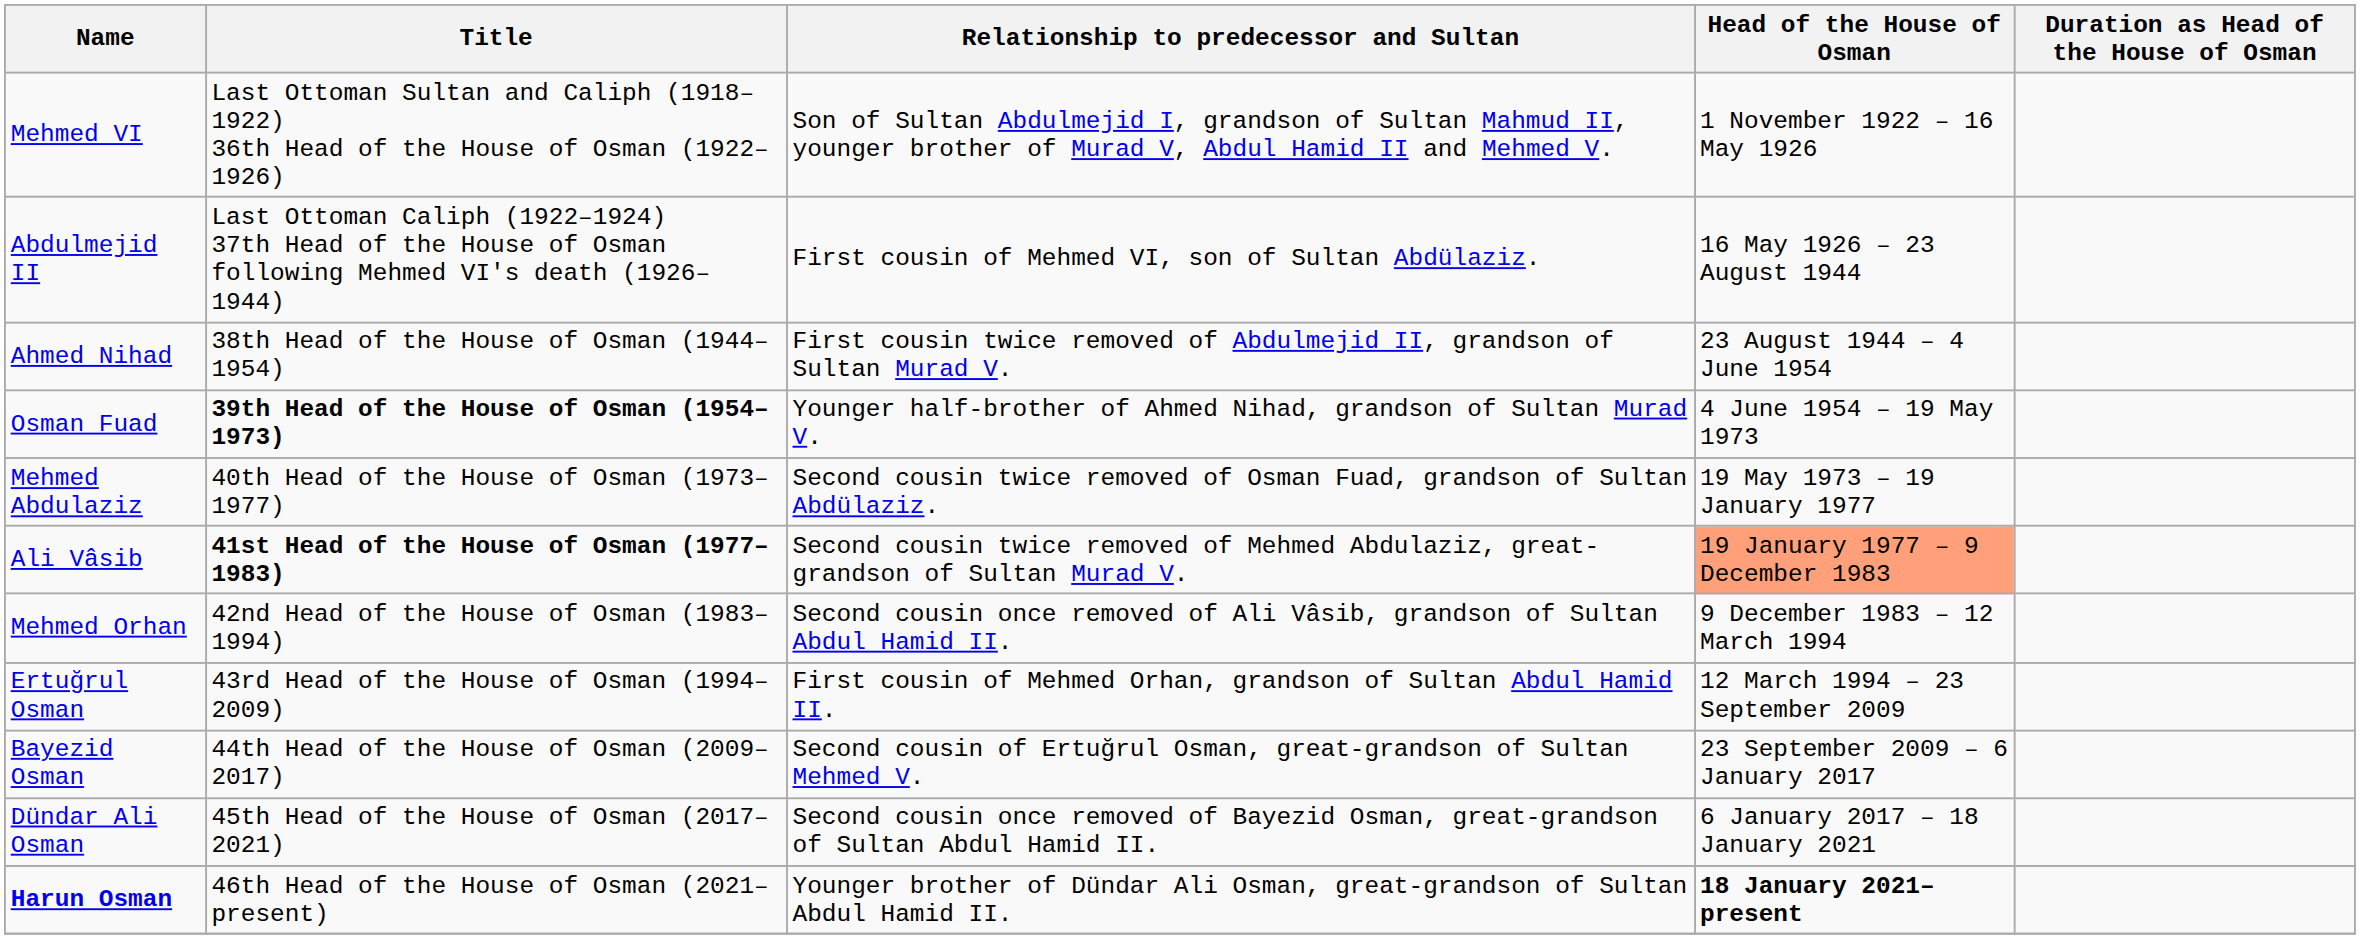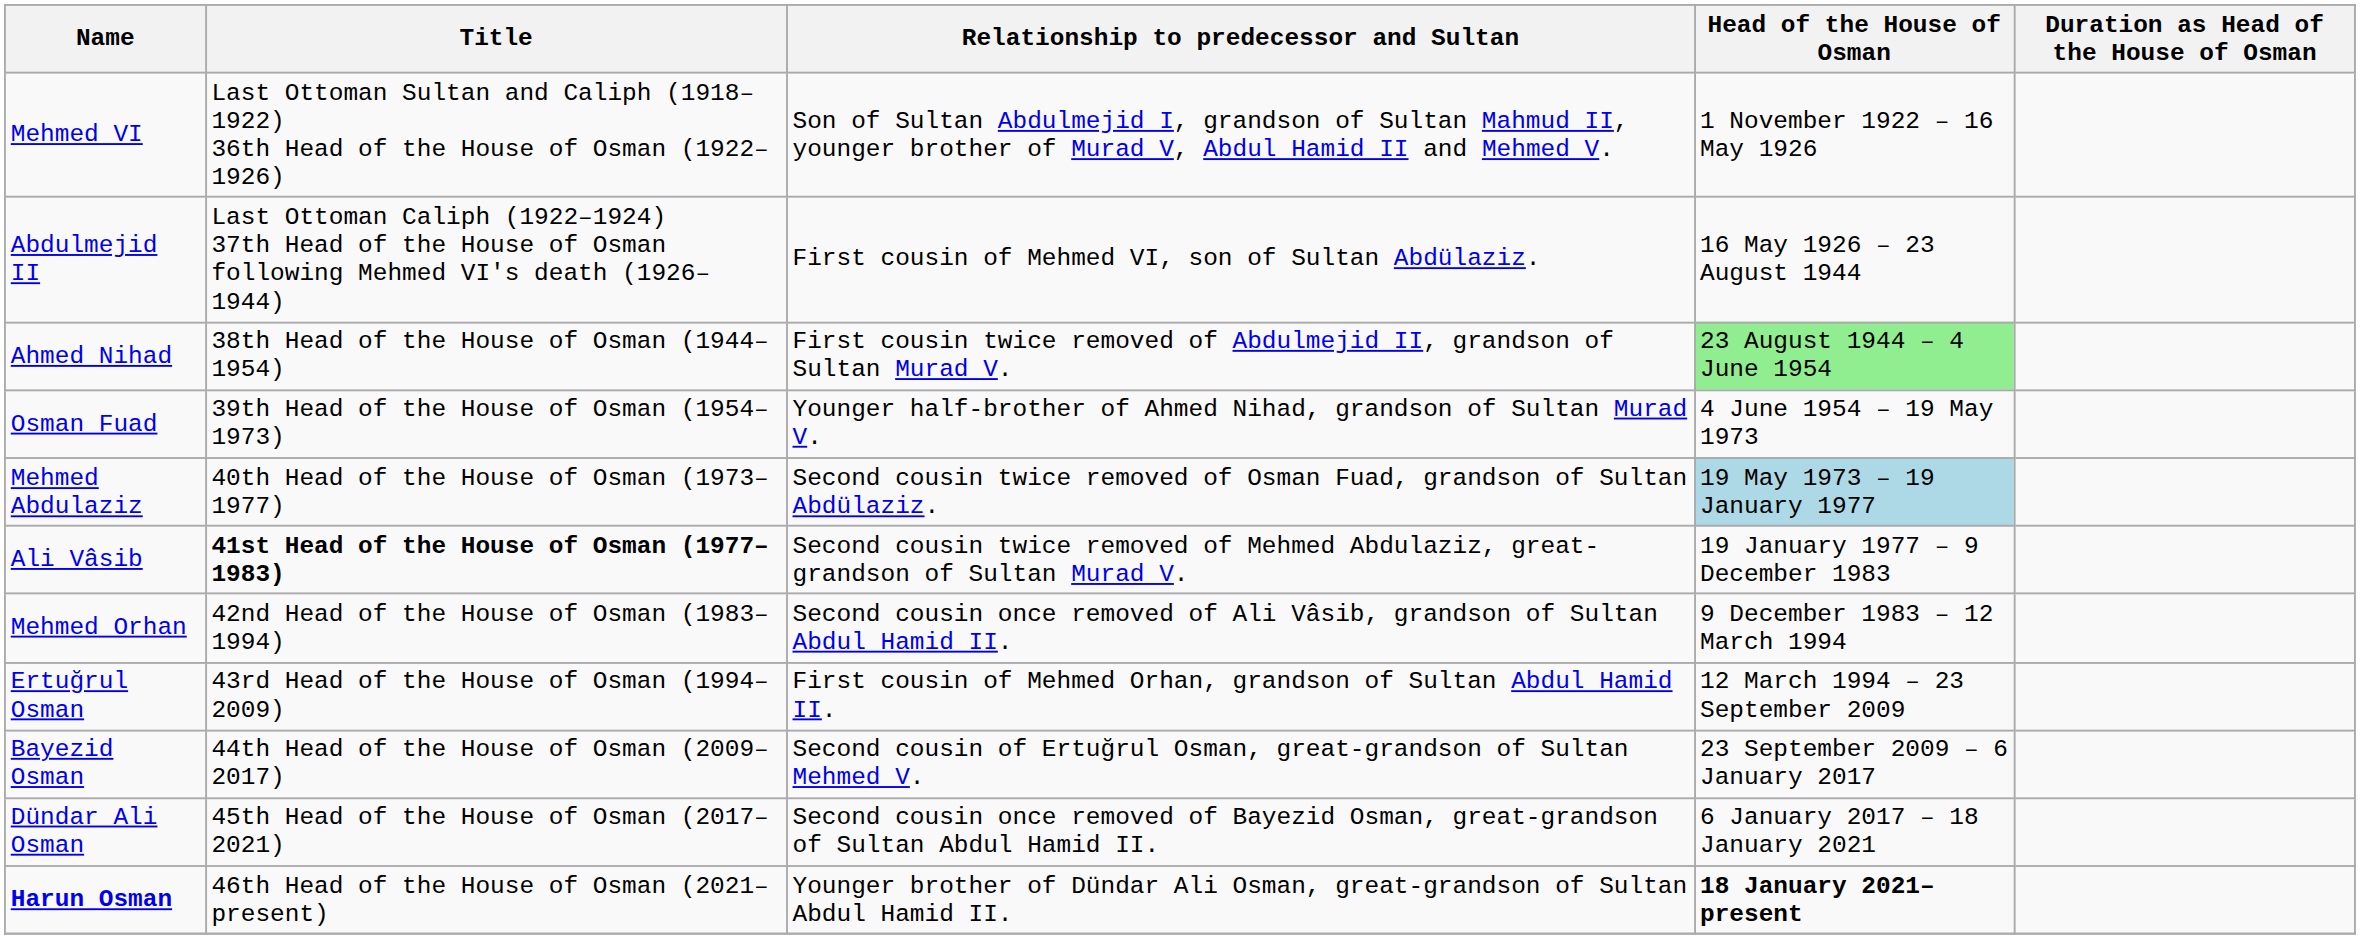Ahmed Nihad | Head of the House of Osman: no background -> lightgreen background
Osman Fuad | Title: bold -> normal
Mehmed Abdulaziz | Head of the House of Osman: no background -> lightblue background
Ali Vâsib | Head of the House of Osman: lightsalmon background -> no background
